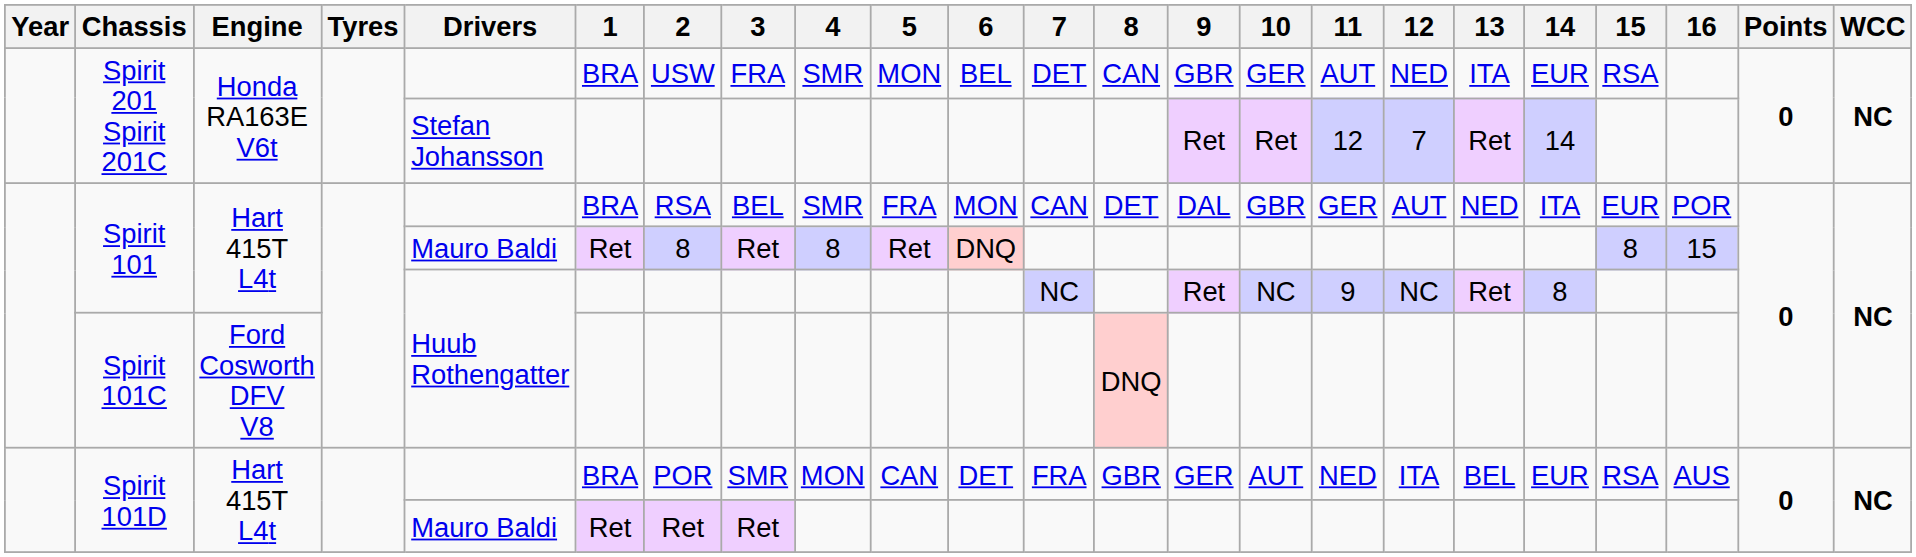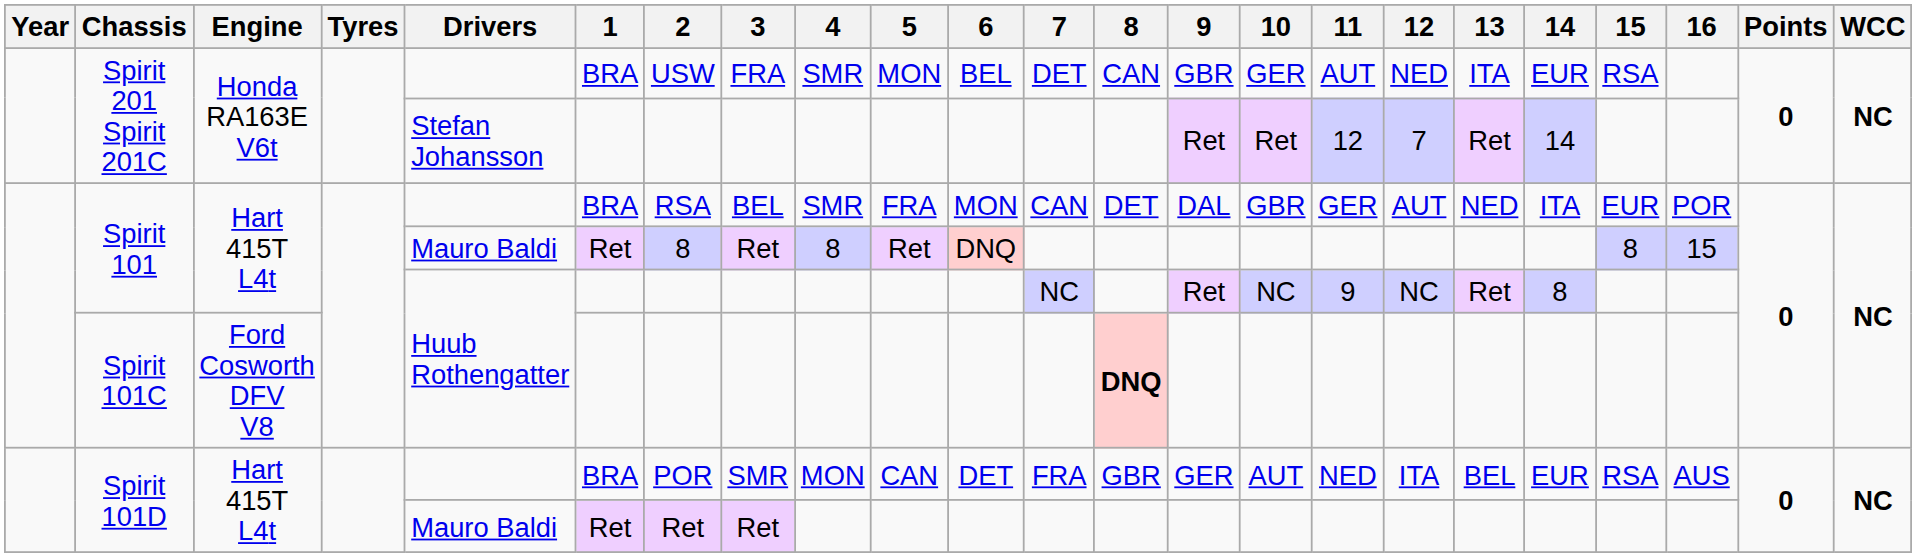Spirit 101C | 8: normal -> bold
